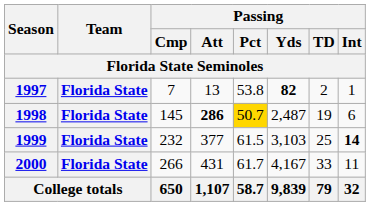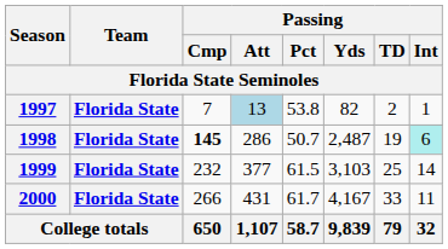1997 | Passing / Att: no background -> lightblue background
1997 | Passing / Yds: bold -> normal
1998 | Passing / Cmp: normal -> bold
1998 | Passing / Att: bold -> normal
1998 | Passing / Pct: gold background -> no background
1998 | Passing / Int: no background -> paleturquoise background
1999 | Passing / Int: bold -> normal
